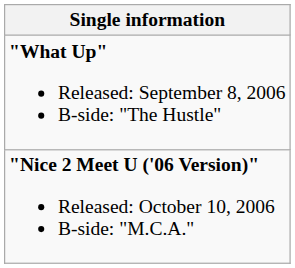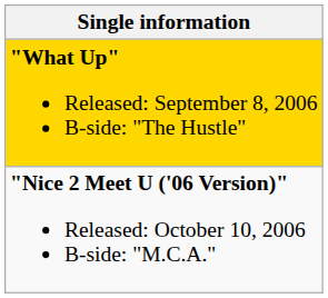row 2 | column 1: no background -> gold background
